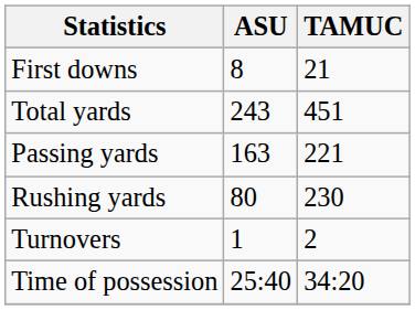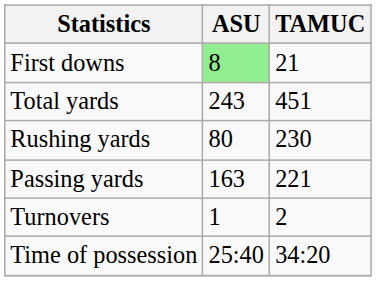First downs | ASU: no background -> lightgreen background
rows swapped: Rushing yards <-> Passing yards
